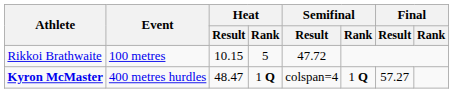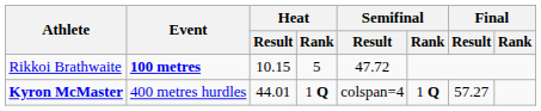Rikkoi Brathwaite | Event: normal -> bold
Kyron McMaster | Heat / Result: 48.47 -> 44.01
